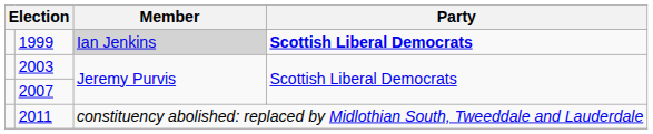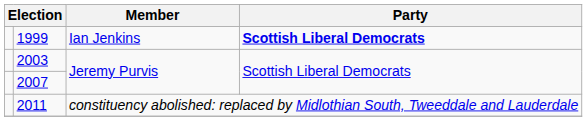1999 | Member: lightgrey background -> no background
